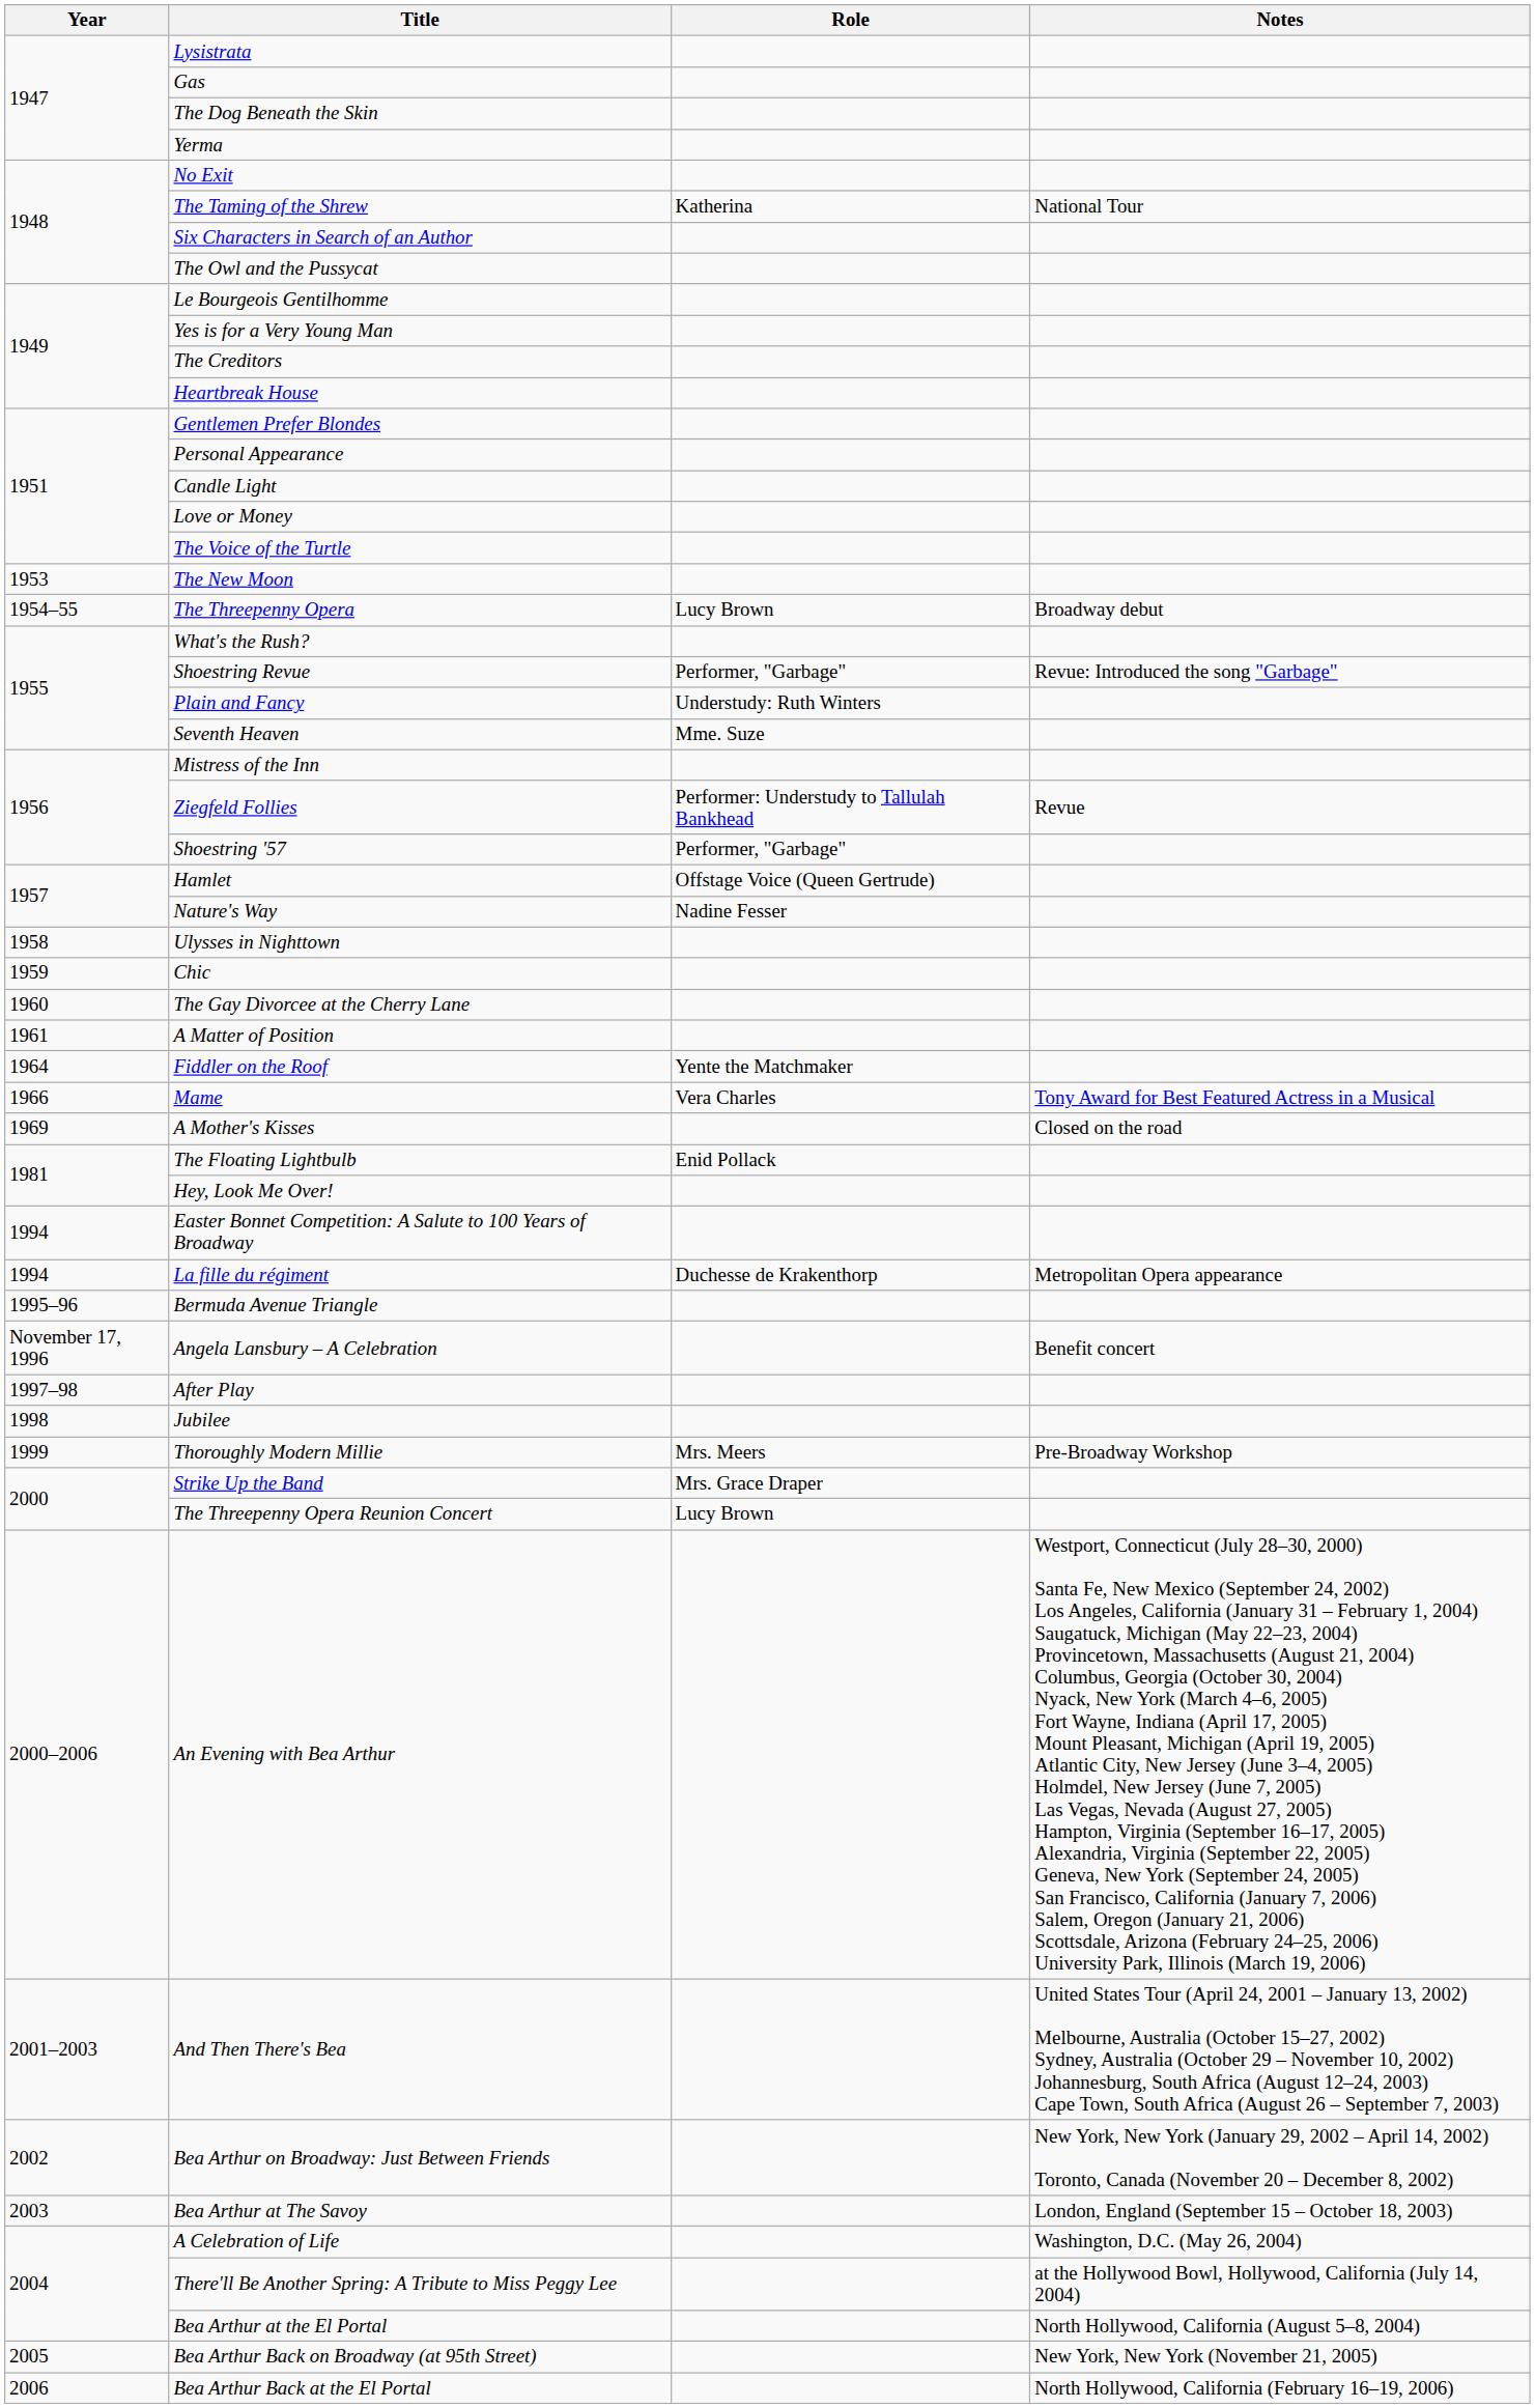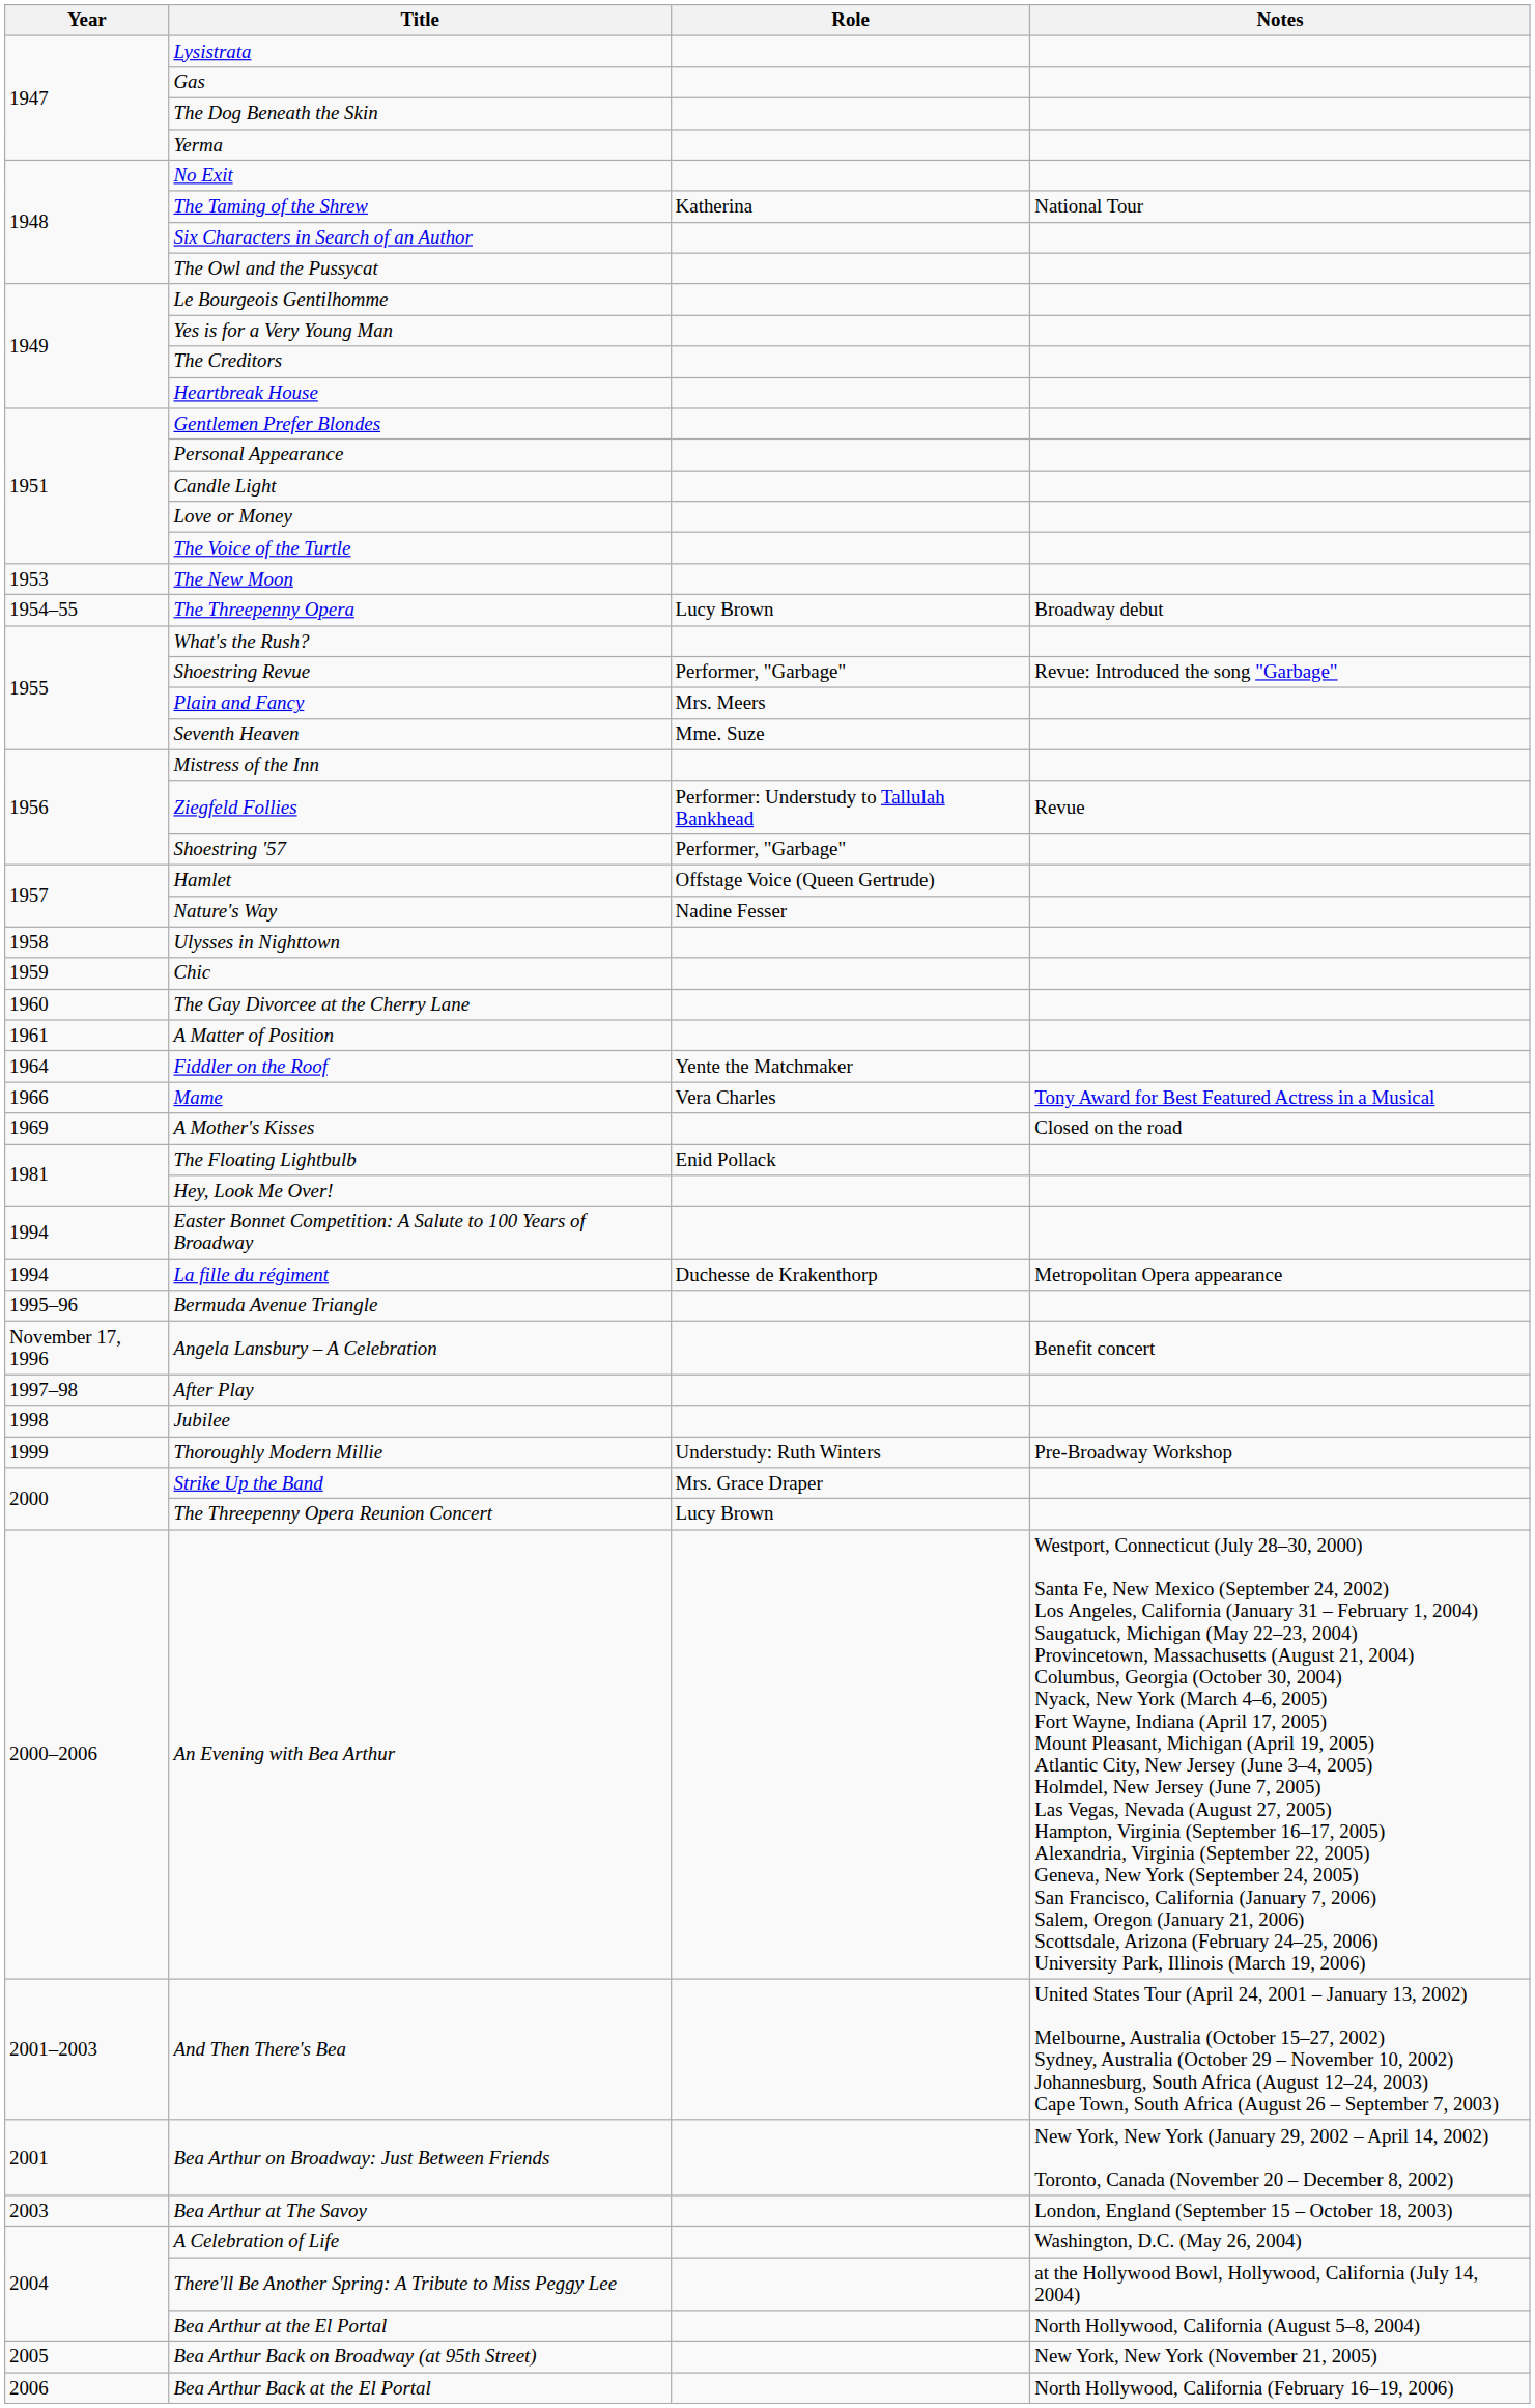Plain and Fancy | Role: Understudy: Ruth Winters -> Mrs. Meers
Thoroughly Modern Millie | Role: Mrs. Meers -> Understudy: Ruth Winters
Bea Arthur on Broadway: Just Between Friends | Year: 2002 -> 2001
